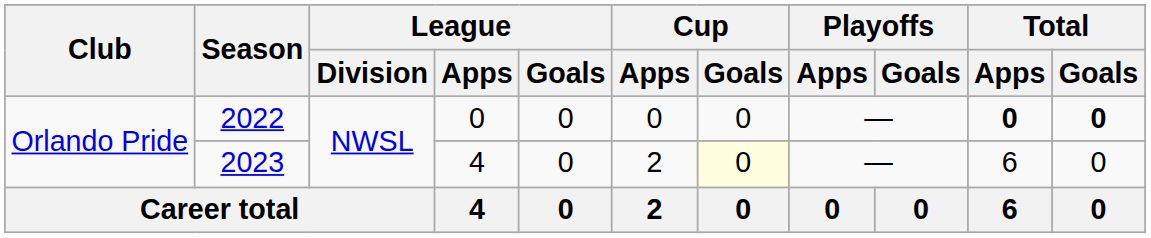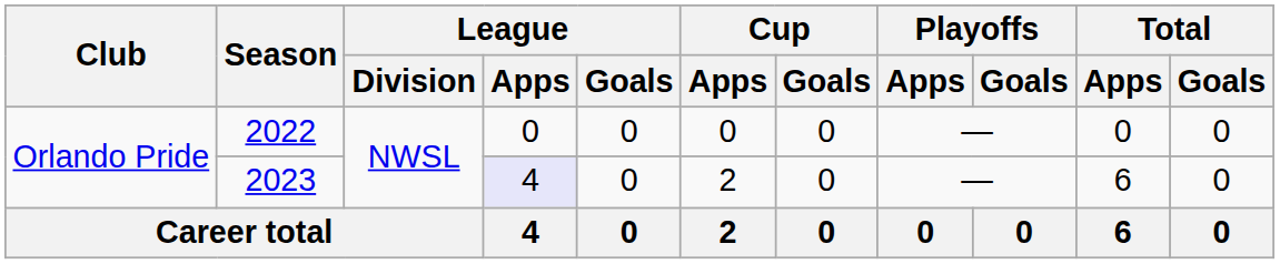2022 | Total / Apps: bold -> normal
2022 | Total / Goals: bold -> normal
2023 | League / Apps: no background -> lavender background
2023 | Cup / Goals: lightyellow background -> no background
